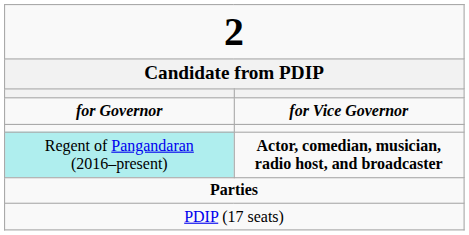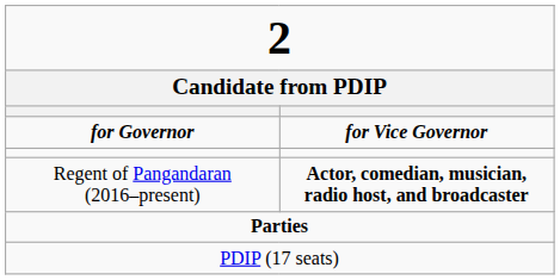row 6 | column 1: paleturquoise background -> no background
